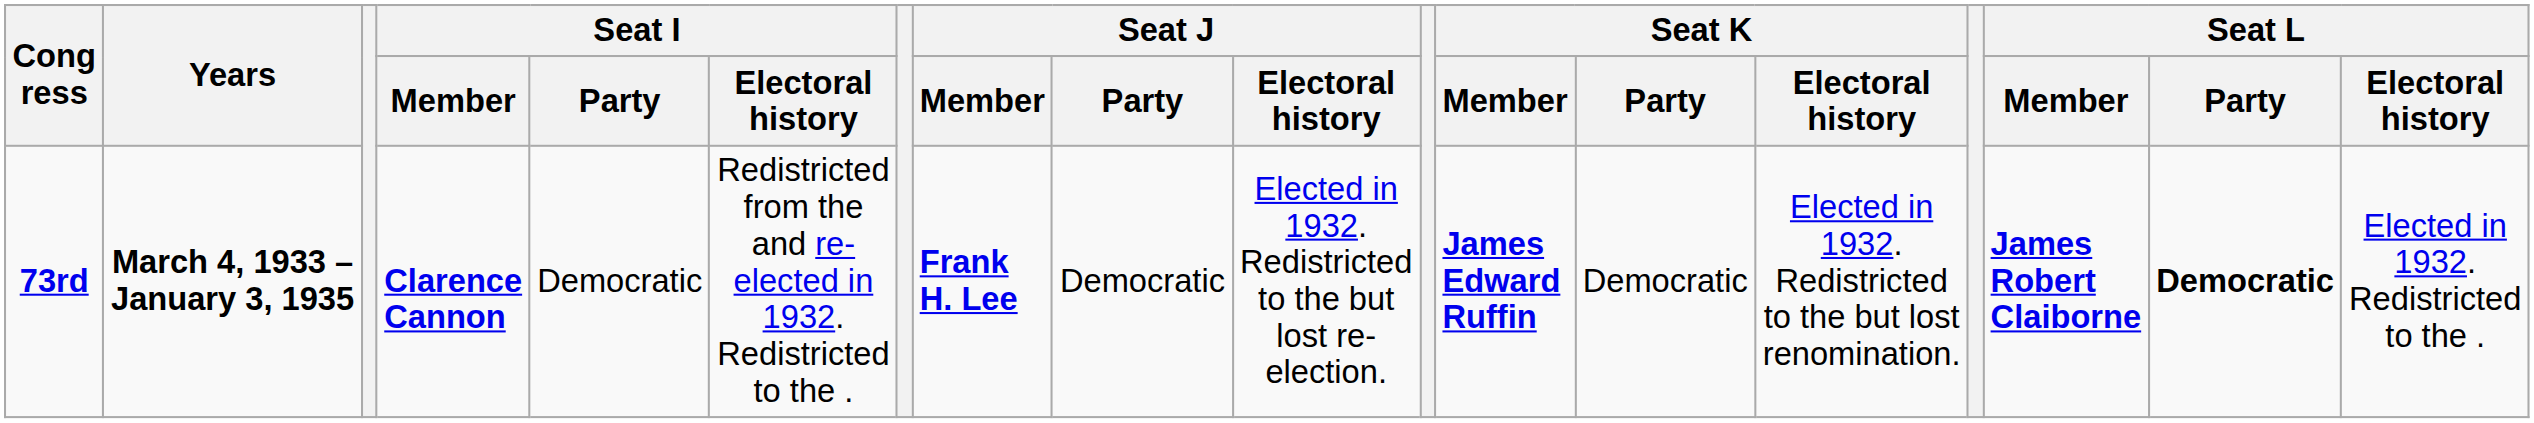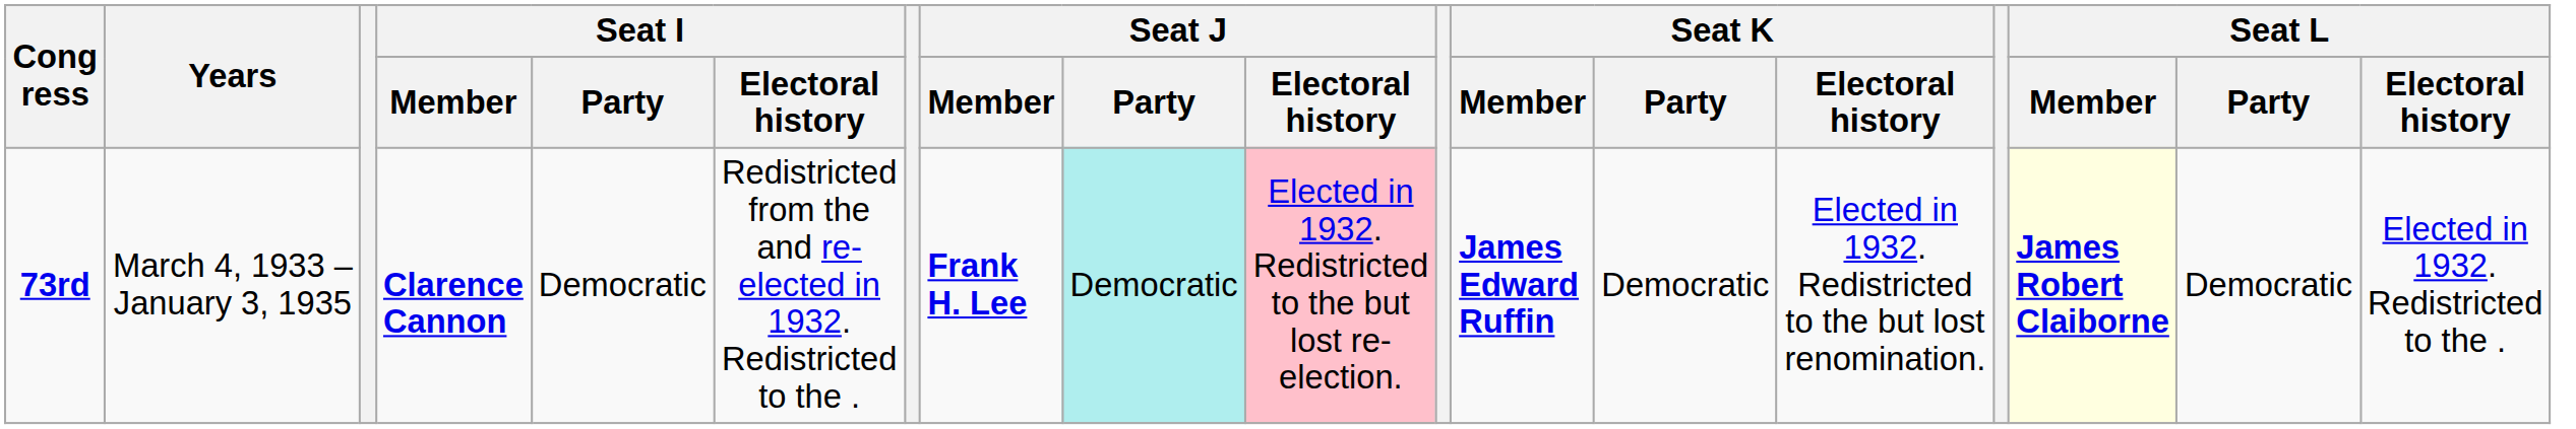73rd | Years: bold -> normal
73rd | Seat J / Party: no background -> paleturquoise background
73rd | Seat J / Electoral history: no background -> pink background
73rd | Seat L / Member: no background -> lightyellow background
73rd | Seat L / Party: bold -> normal
